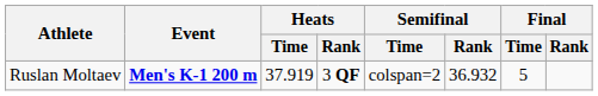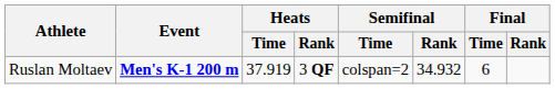Ruslan Moltaev | Semifinal / Rank: 36.932 -> 34.932
Ruslan Moltaev | Final / Time: 5 -> 6
